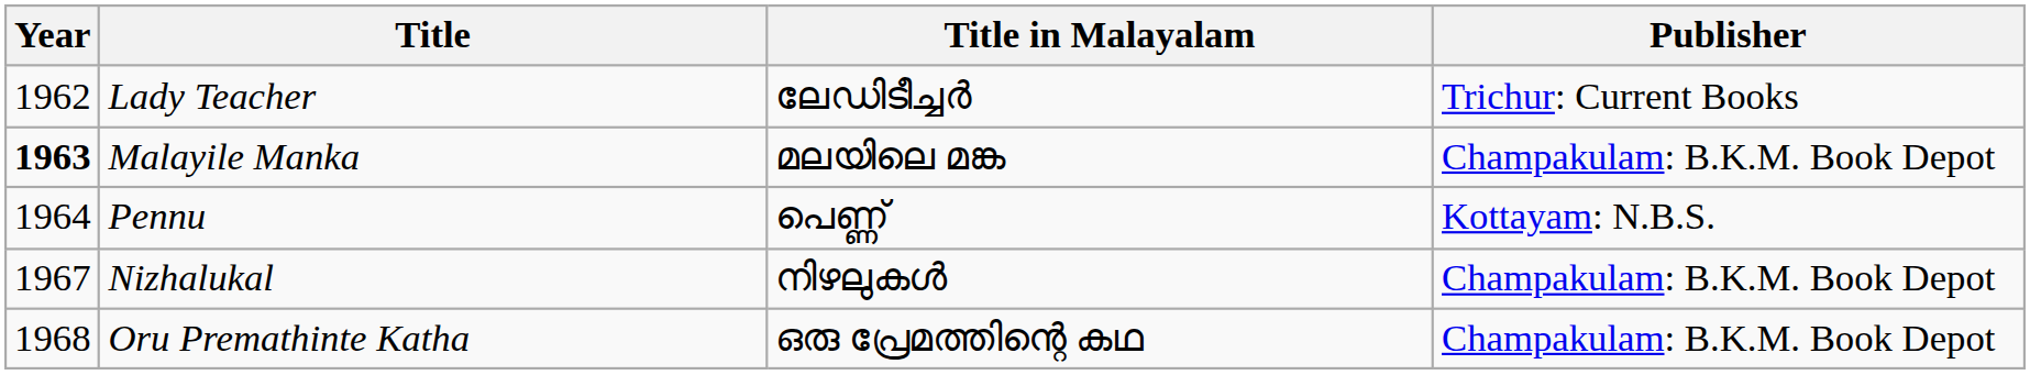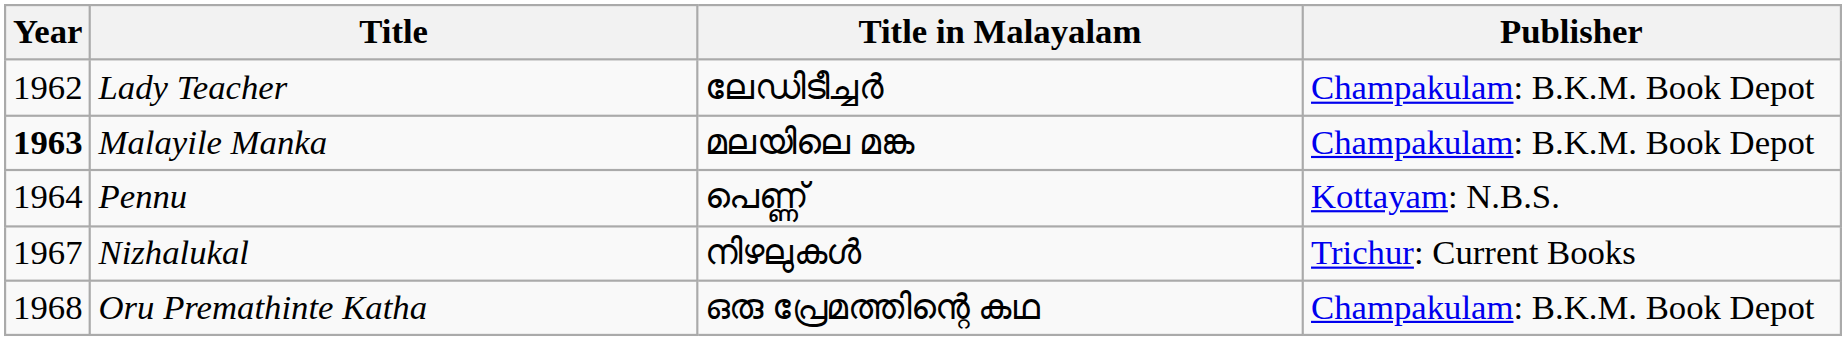Lady Teacher | Publisher: Trichur: Current Books -> Champakulam: B.K.M. Book Depot
Nizhalukal | Publisher: Champakulam: B.K.M. Book Depot -> Trichur: Current Books
